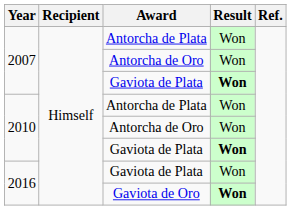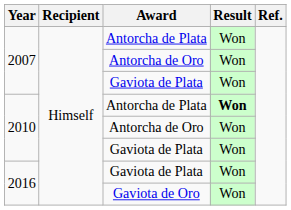2007 / Gaviota de Plata | Result: bold -> normal
2010 / Antorcha de Plata | Result: normal -> bold
2010 / Gaviota de Plata | Result: bold -> normal
Gaviota de Oro | Result: bold -> normal
